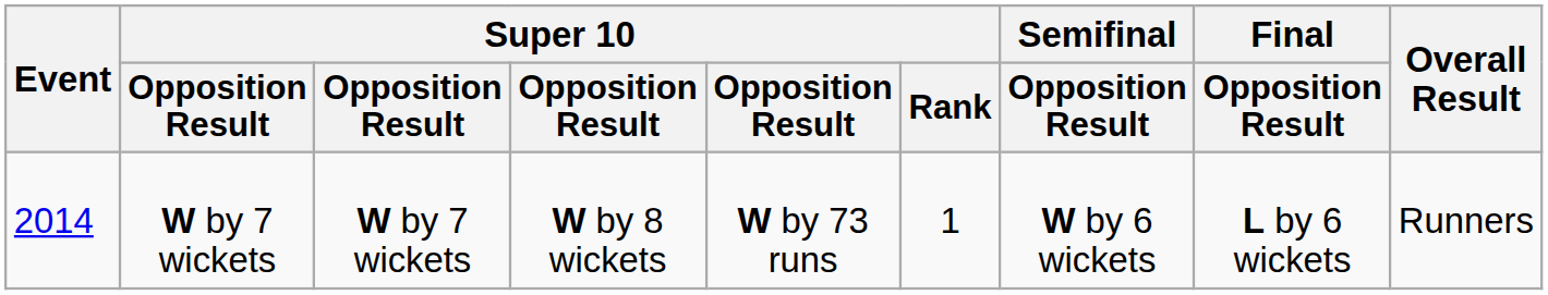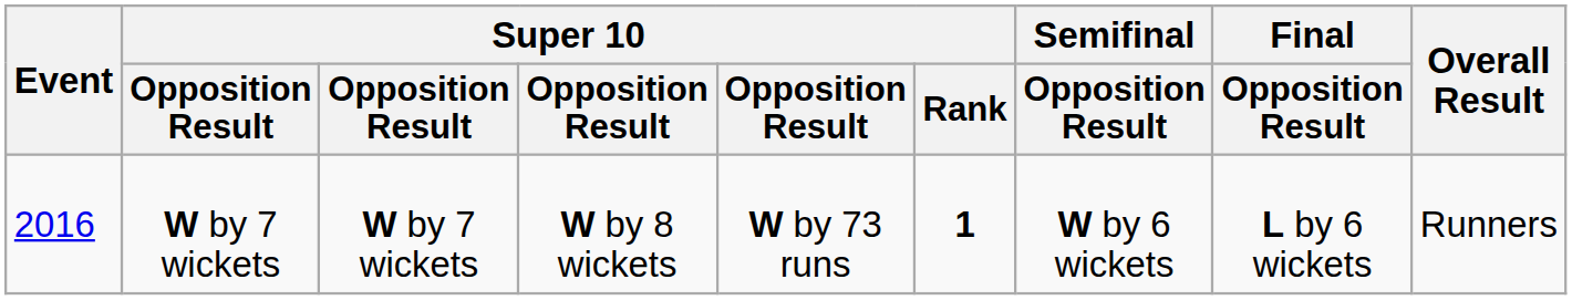row 3 | Event: 2014 -> 2016
row 3 | Super 10 / Rank: normal -> bold
